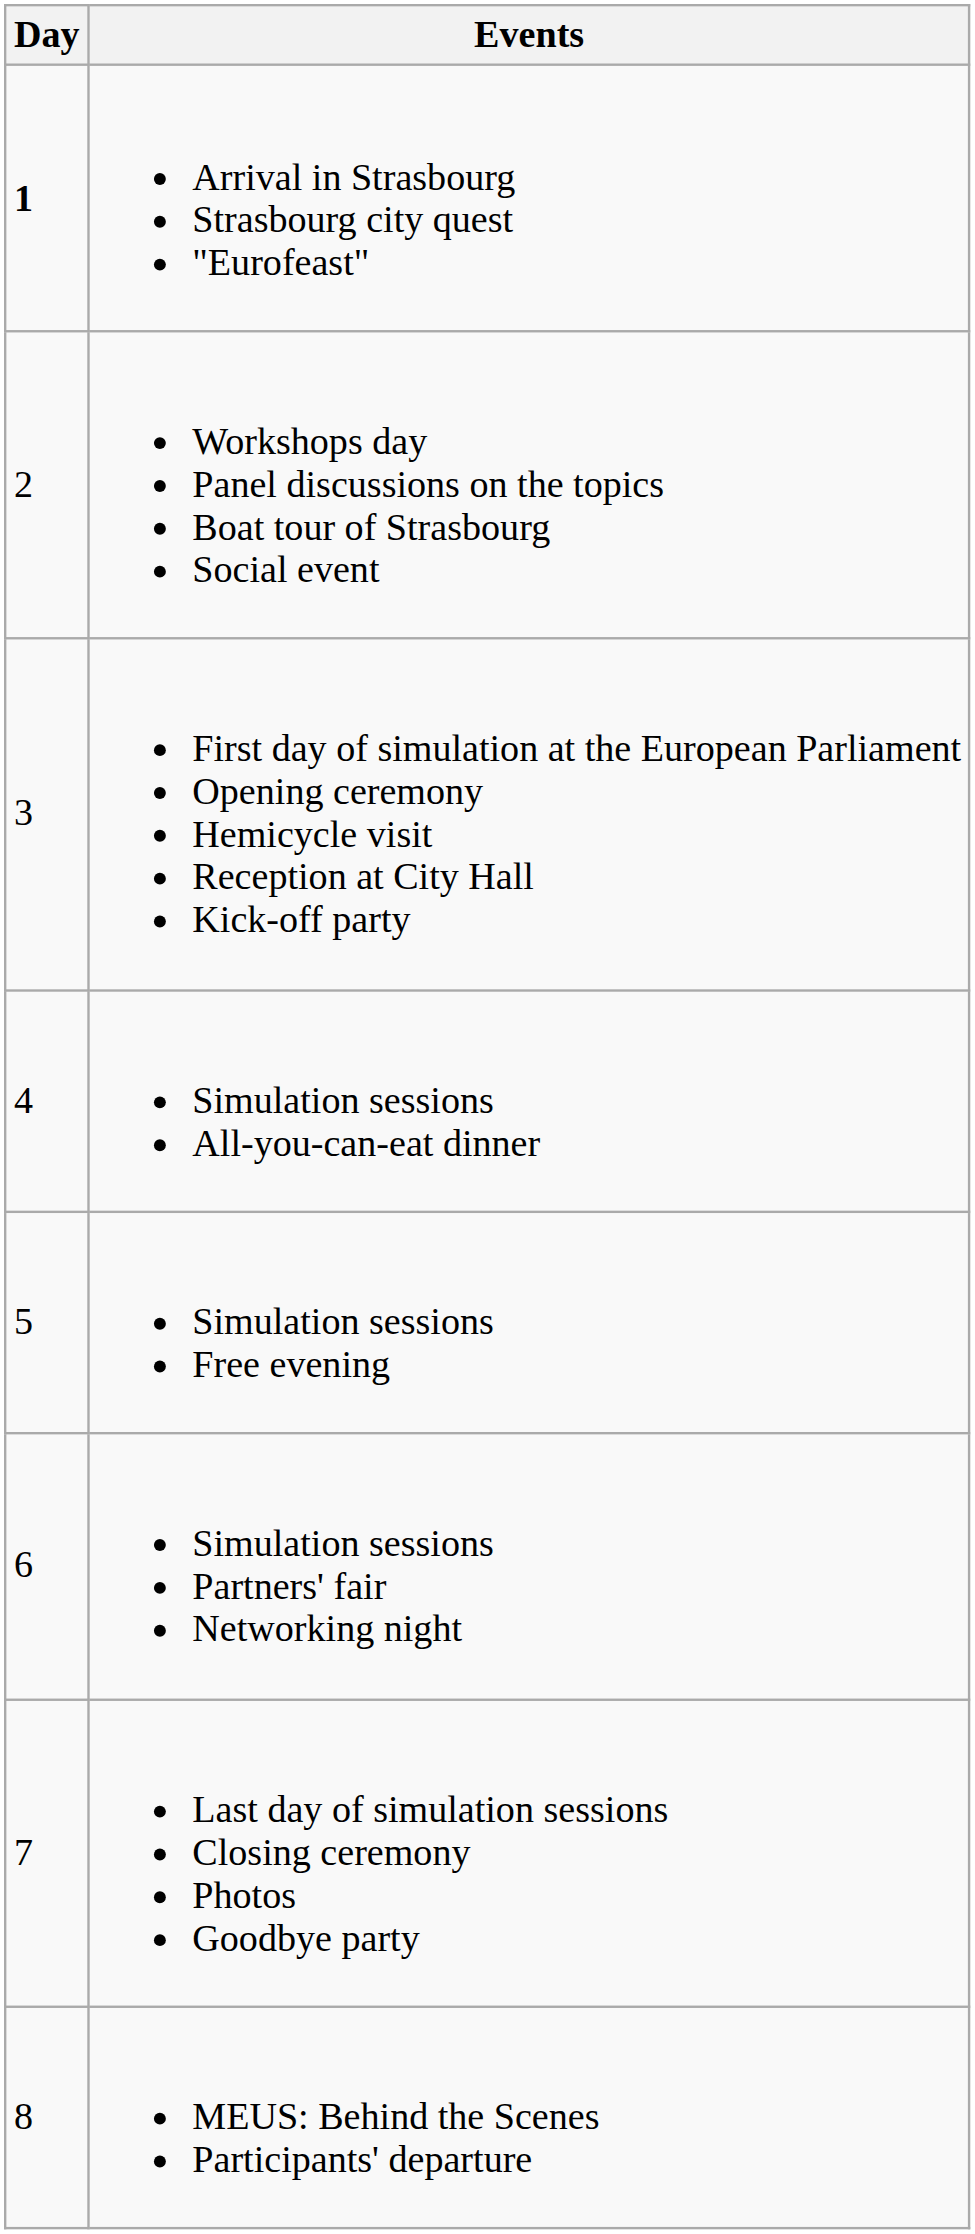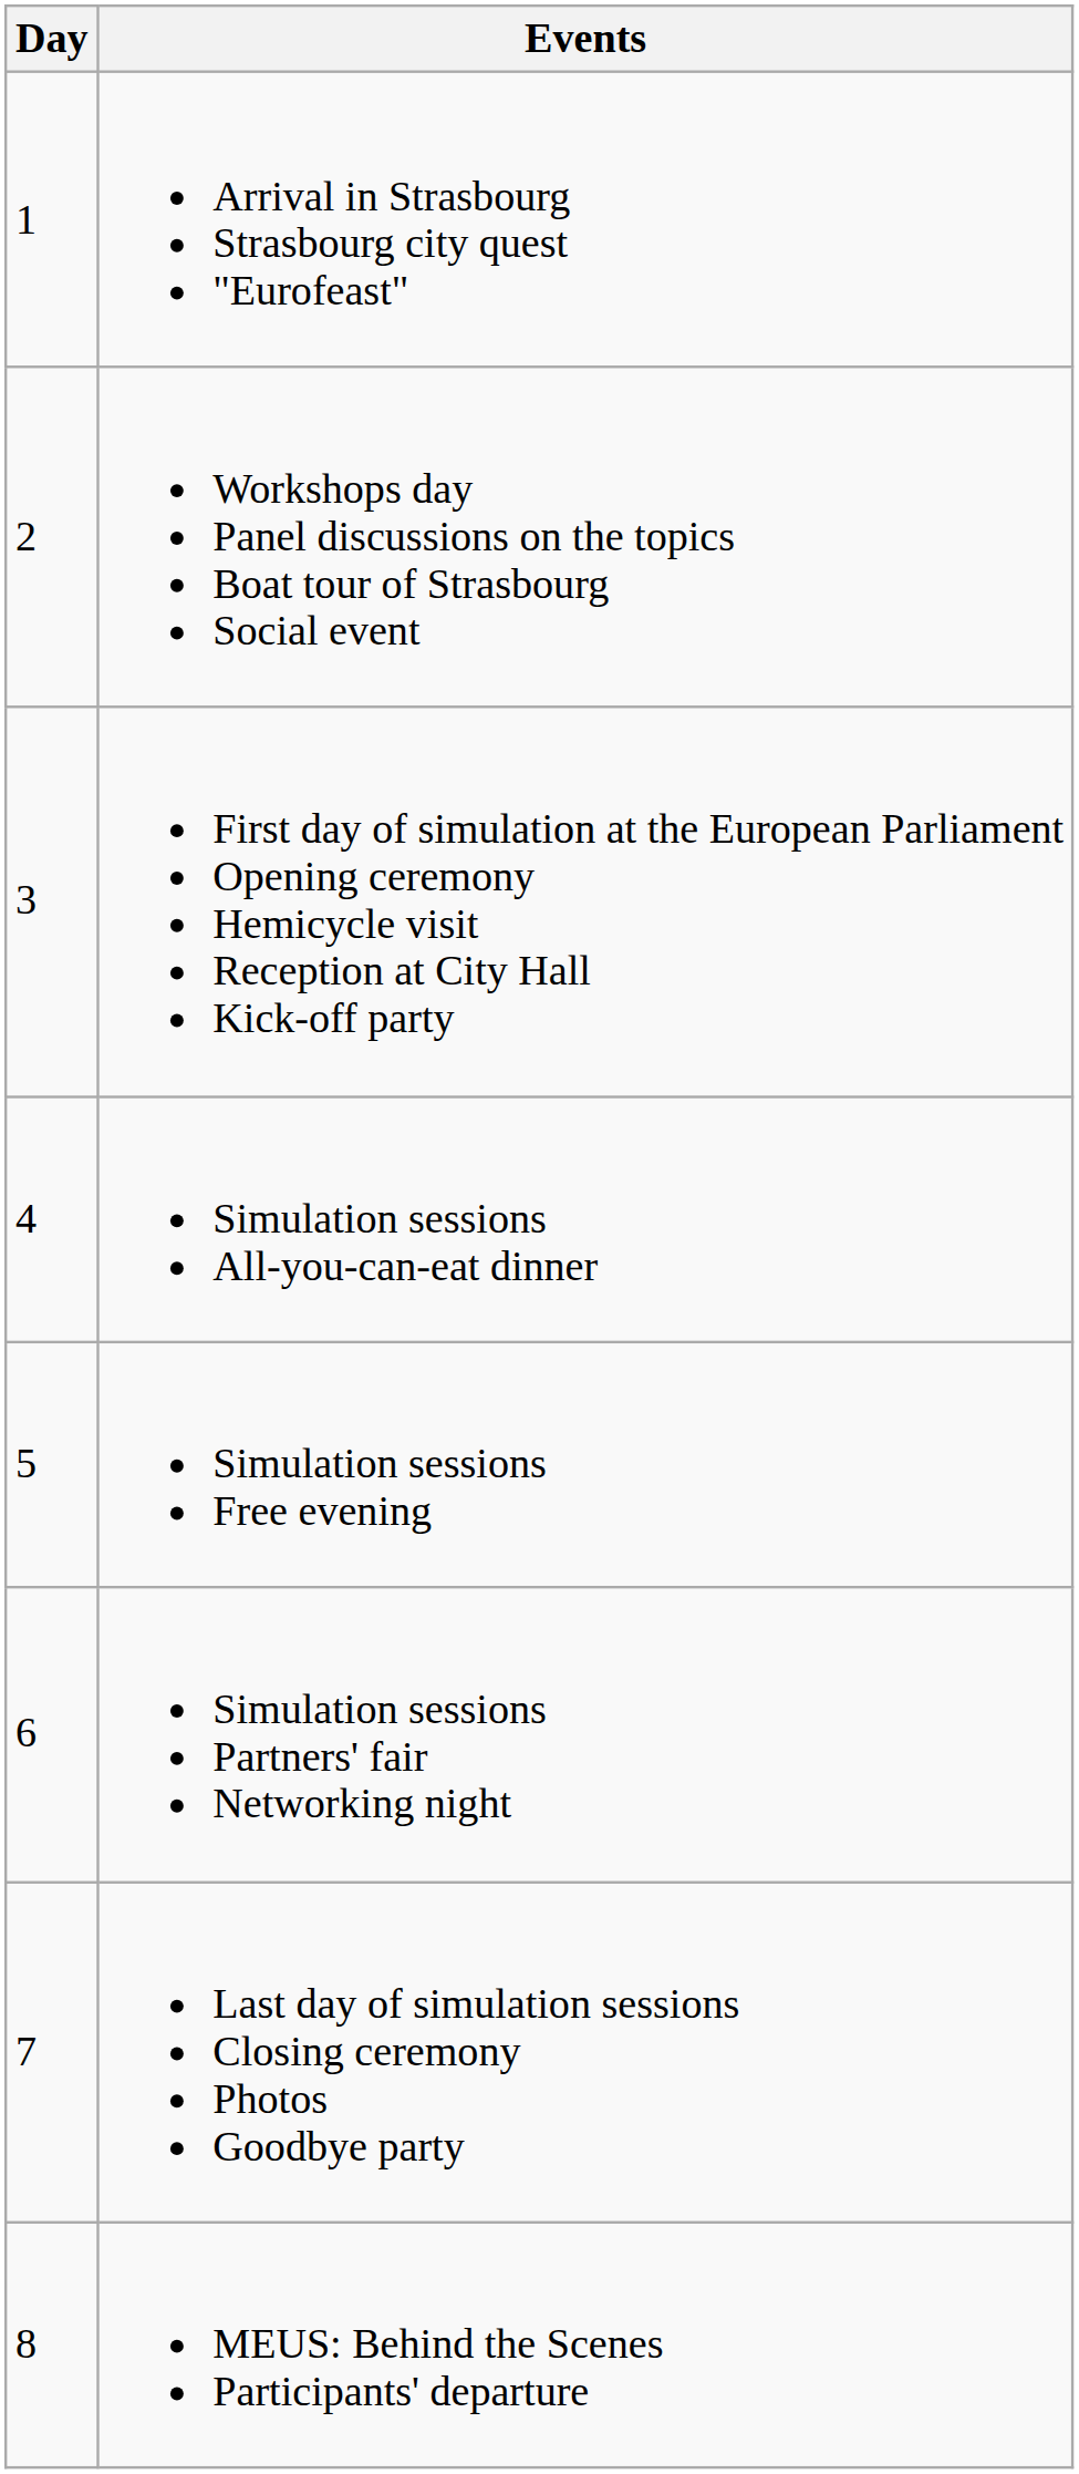Arrival in Strasbourg Strasbourg city quest "Eurofeast" | Day: bold -> normal
